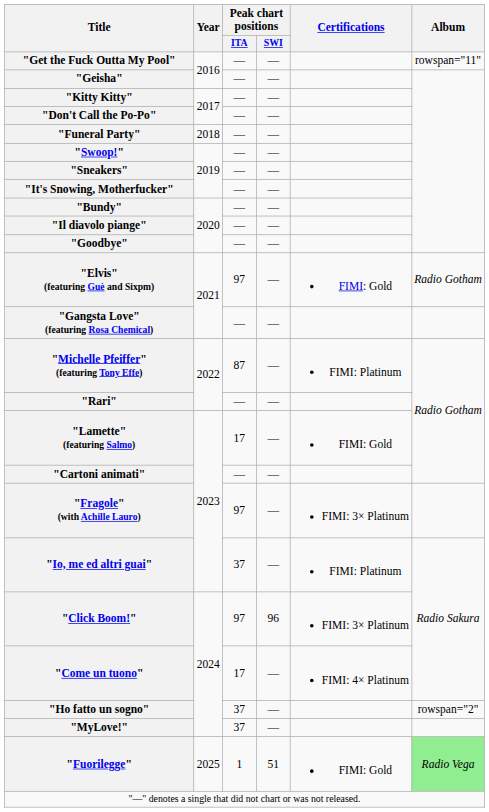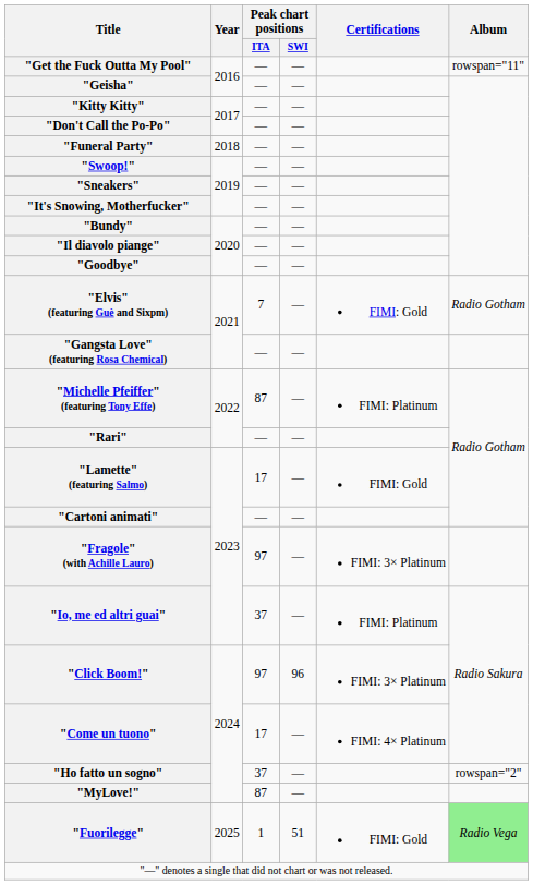"Elvis" (featuring Guè and Sixpm) | Peak chart positions / ITA: 97 -> 7
"MyLove!" | Peak chart positions / ITA: 37 -> 87
